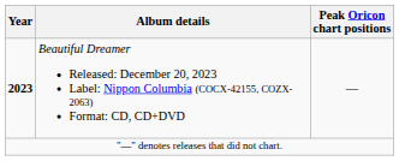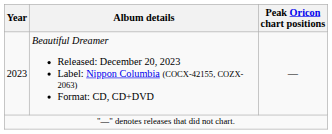2023 | Year: bold -> normal
